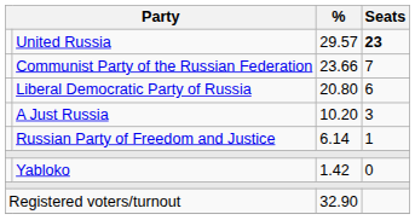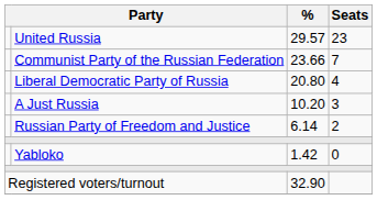United Russia | Seats: bold -> normal
Liberal Democratic Party of Russia | Seats: 6 -> 4
Russian Party of Freedom and Justice | Seats: 1 -> 2
